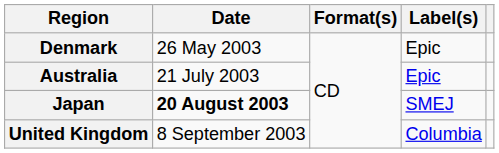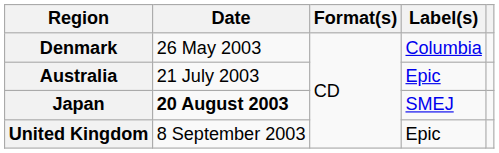Denmark | Label(s): Epic -> Columbia
United Kingdom | Label(s): Columbia -> Epic
